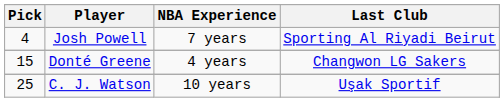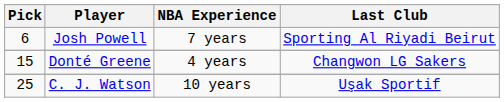Josh Powell | Pick: 4 -> 6
